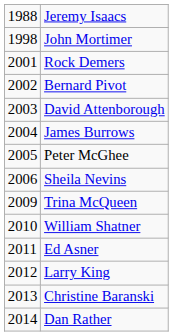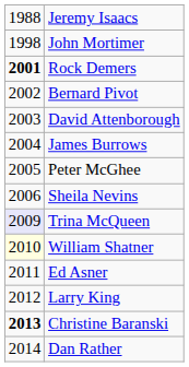Rock Demers | column 1: normal -> bold
Trina McQueen | column 1: no background -> lavender background
William Shatner | column 1: no background -> lightyellow background
Christine Baranski | column 1: normal -> bold
